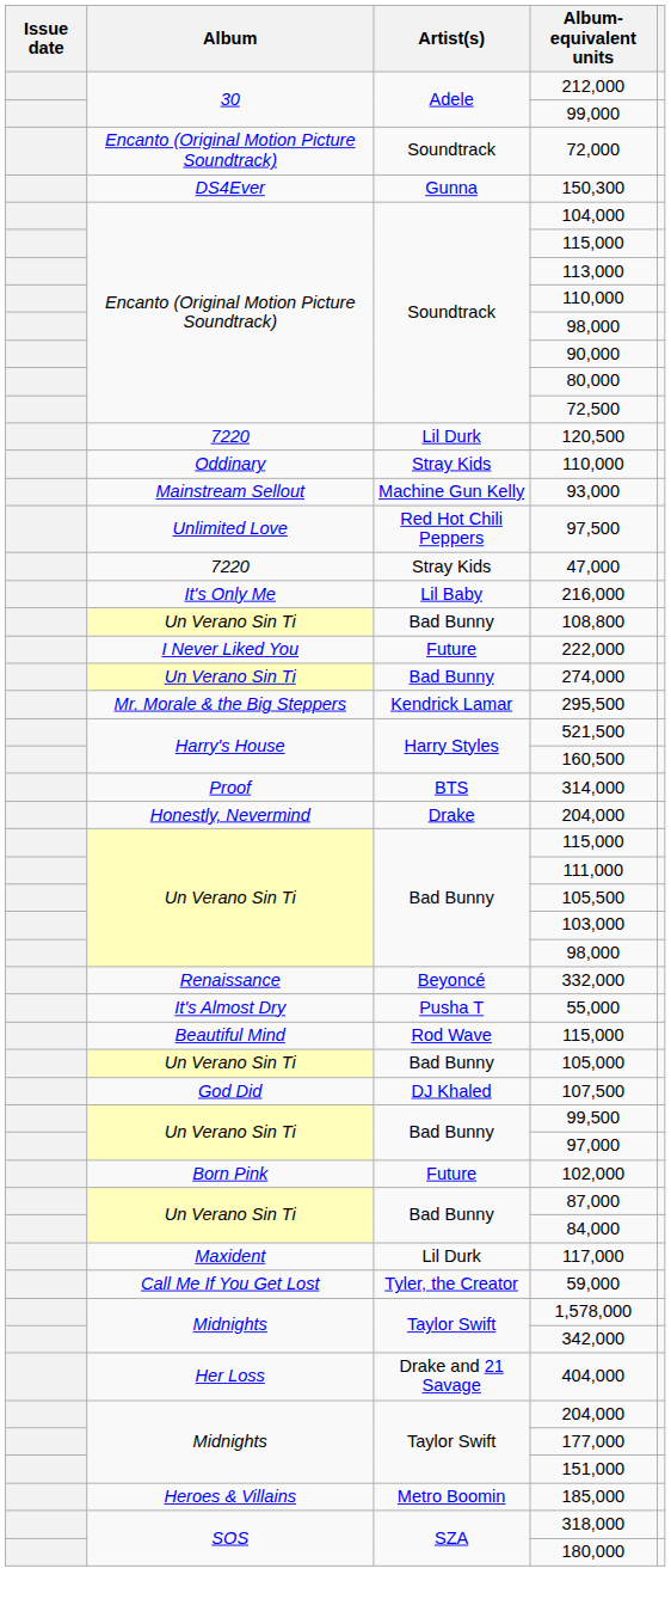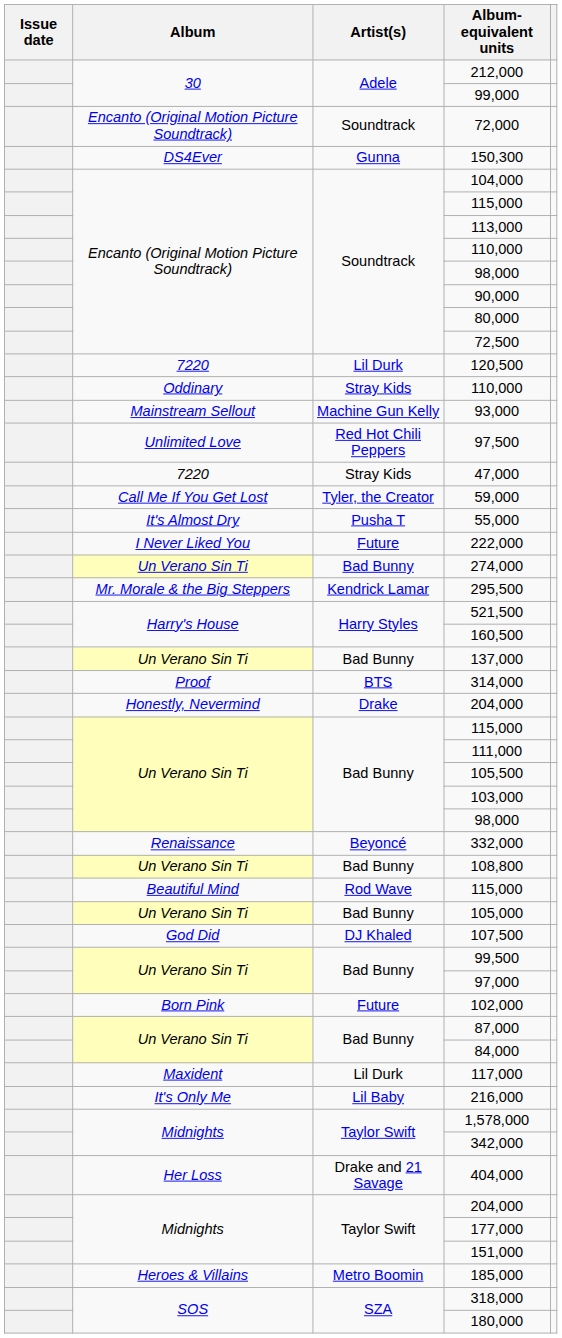rows swapped: 59,000 <-> 216,000
rows swapped: 55,000 <-> 108,800
+ row: Un Verano Sin Ti | Bad Bunny | 137,000
